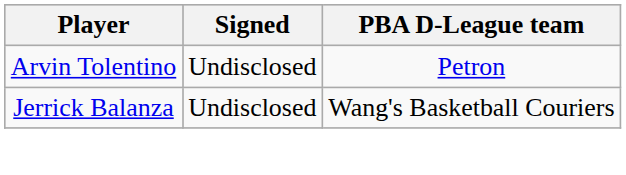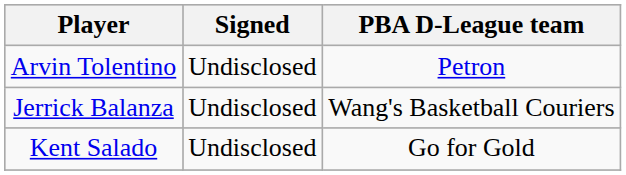+ row: Kent Salado | Undisclosed | Go for Gold
